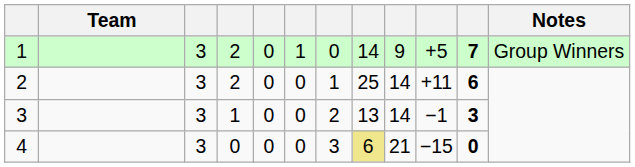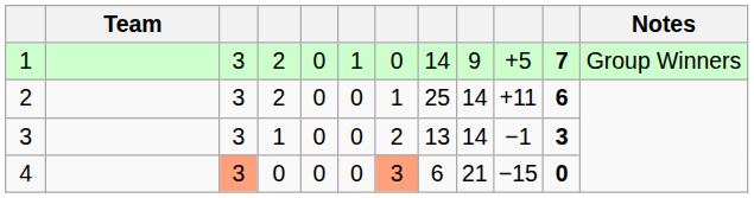4 | column 3: no background -> lightsalmon background
4 | column 7: no background -> lightsalmon background
4 | column 8: khaki background -> no background
